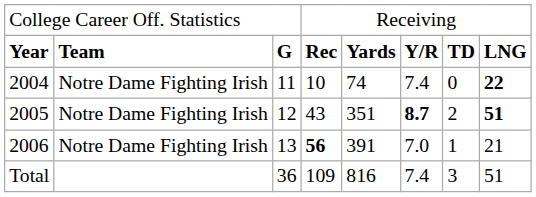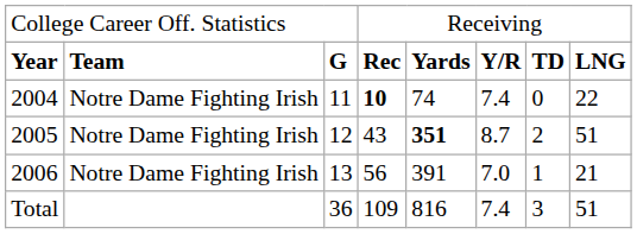2004 | column 4: normal -> bold
2004 | column 8: bold -> normal
2005 | column 5: normal -> bold
2005 | column 6: bold -> normal
2005 | column 8: bold -> normal
2006 | column 4: bold -> normal
